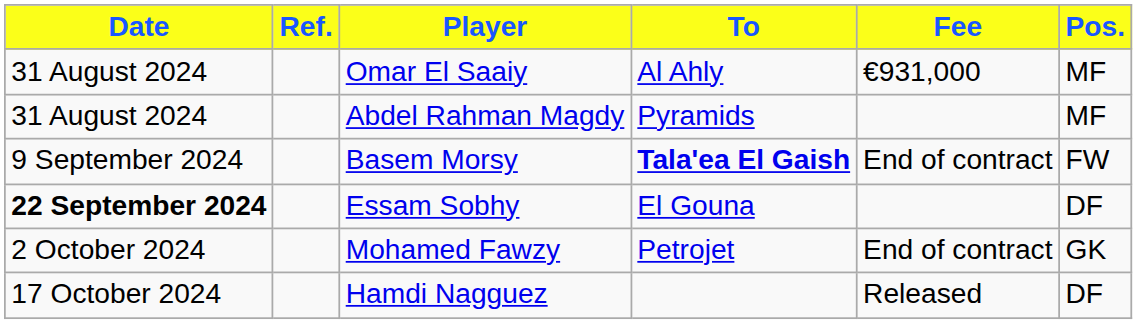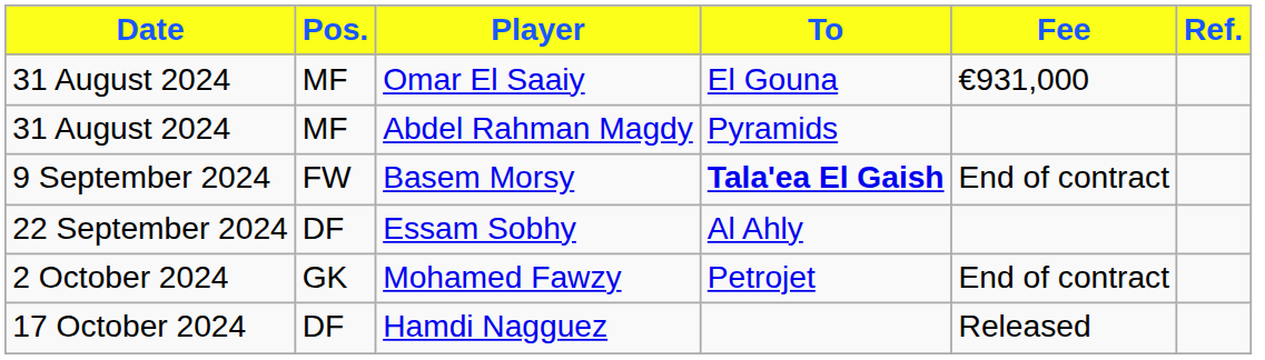columns swapped: Pos. <-> Ref.
Omar El Saaiy | To: Al Ahly -> El Gouna
Essam Sobhy | Date: bold -> normal
Essam Sobhy | To: El Gouna -> Al Ahly
